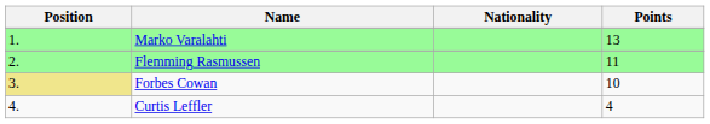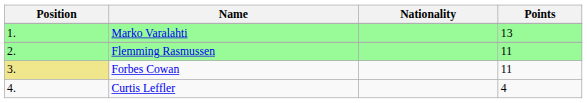Forbes Cowan | Points: 10 -> 11
